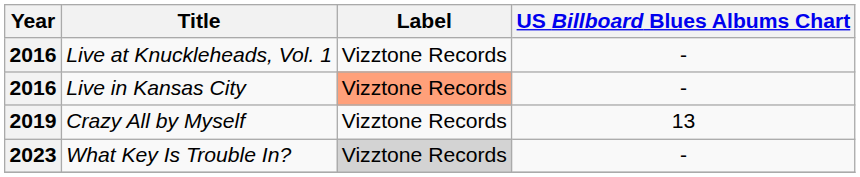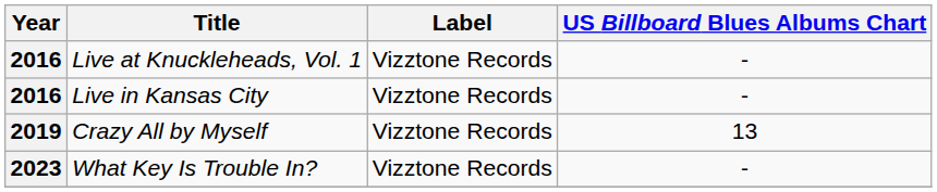Live in Kansas City | Label: lightsalmon background -> no background
What Key Is Trouble In? | Label: lightgrey background -> no background
